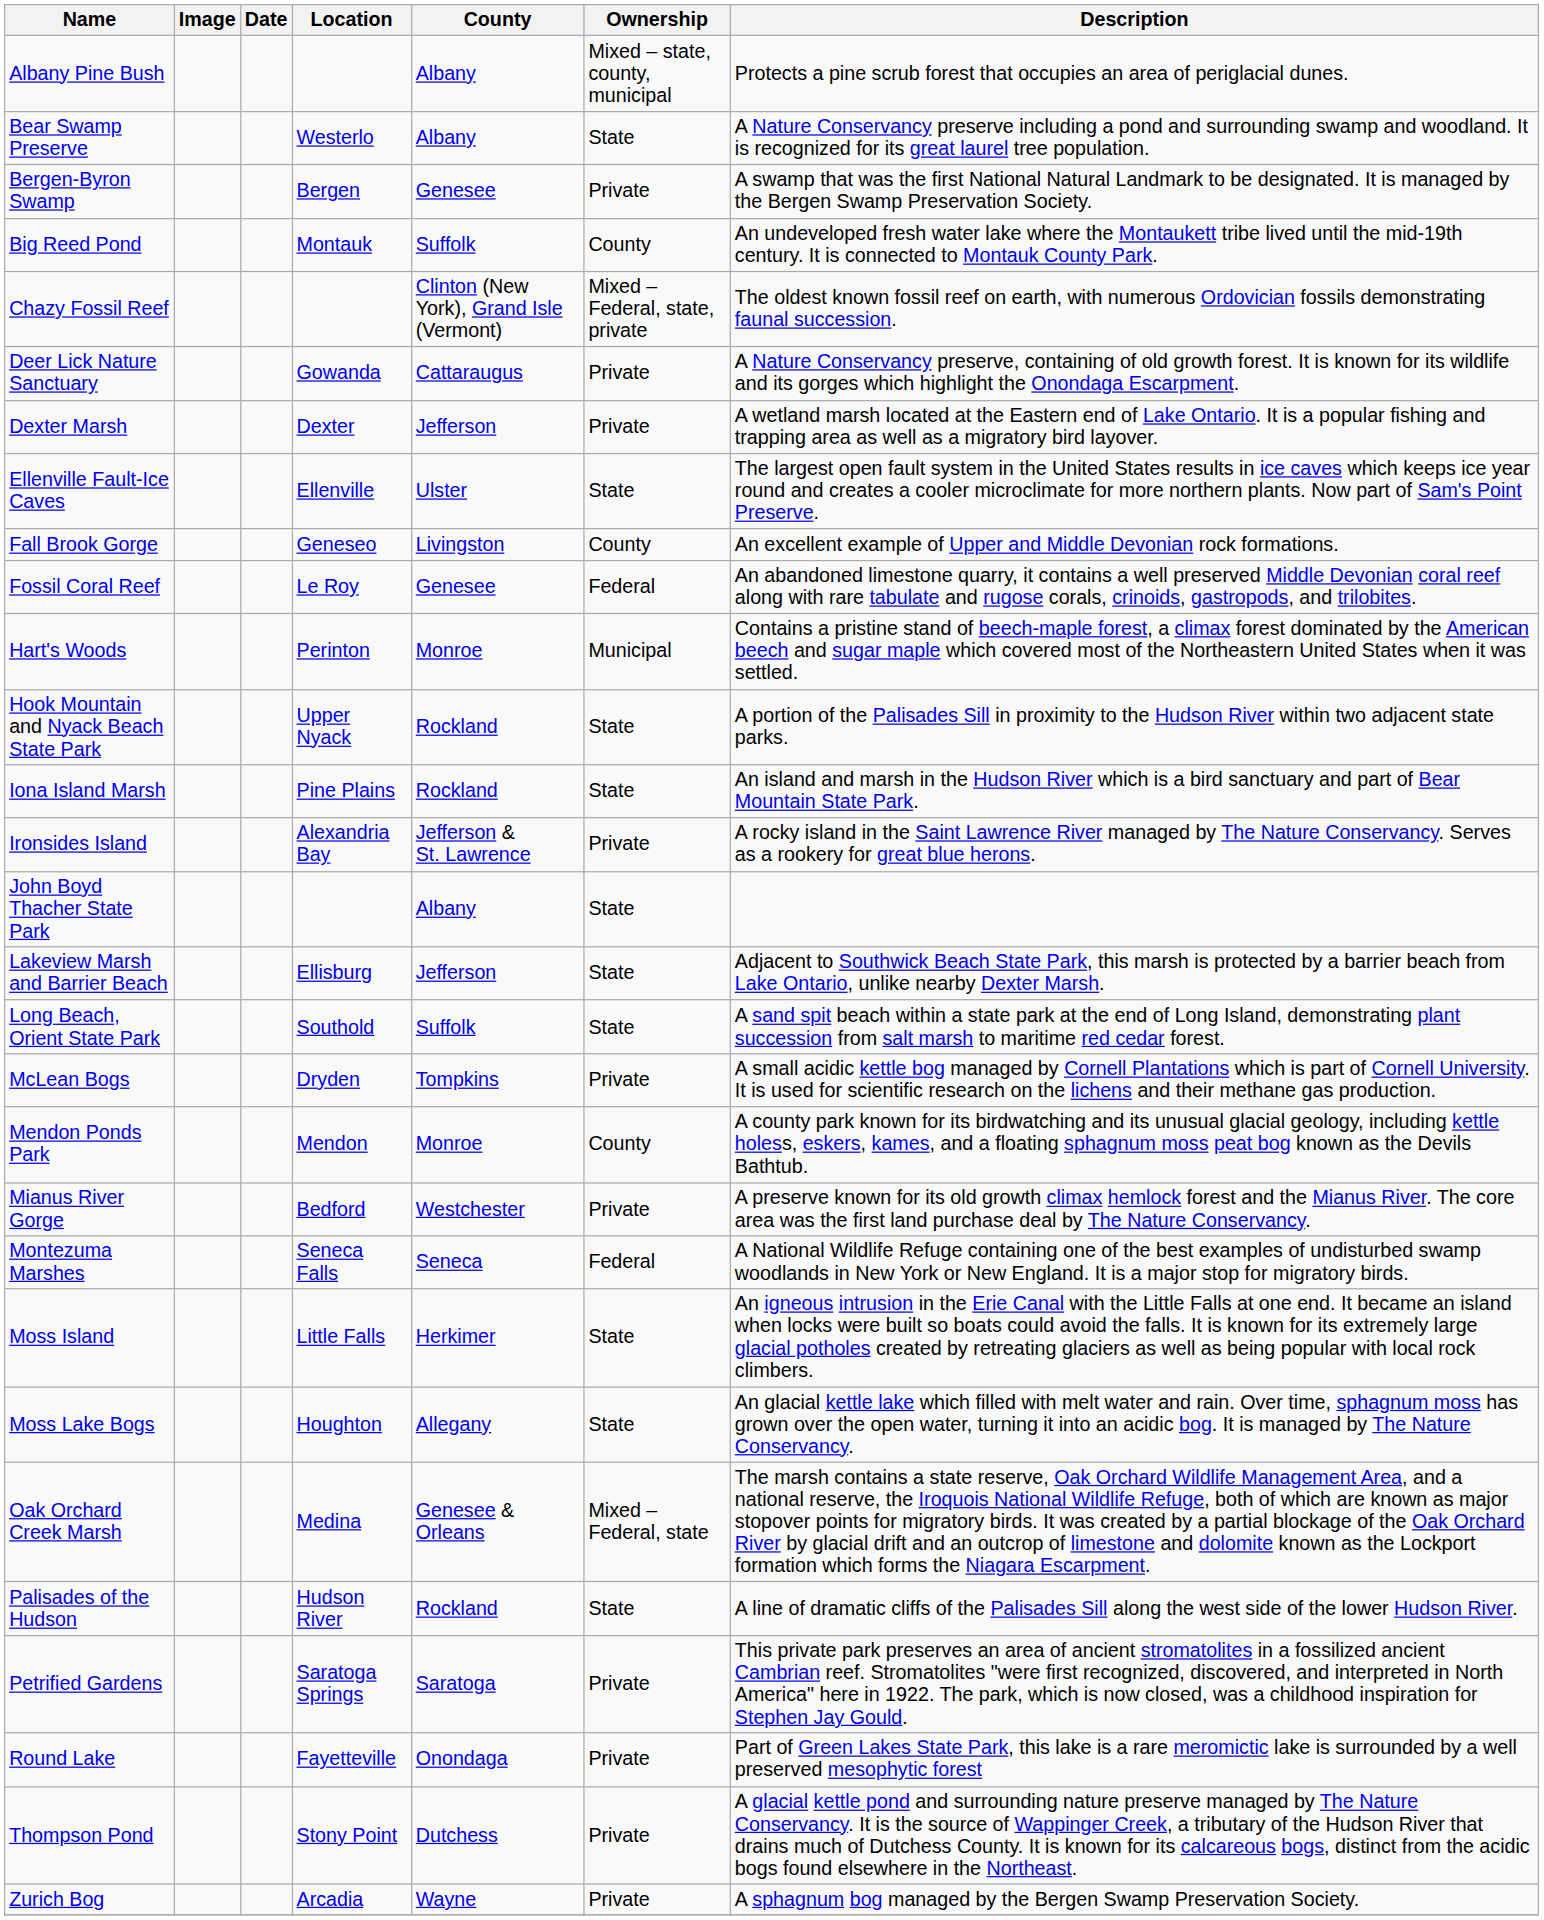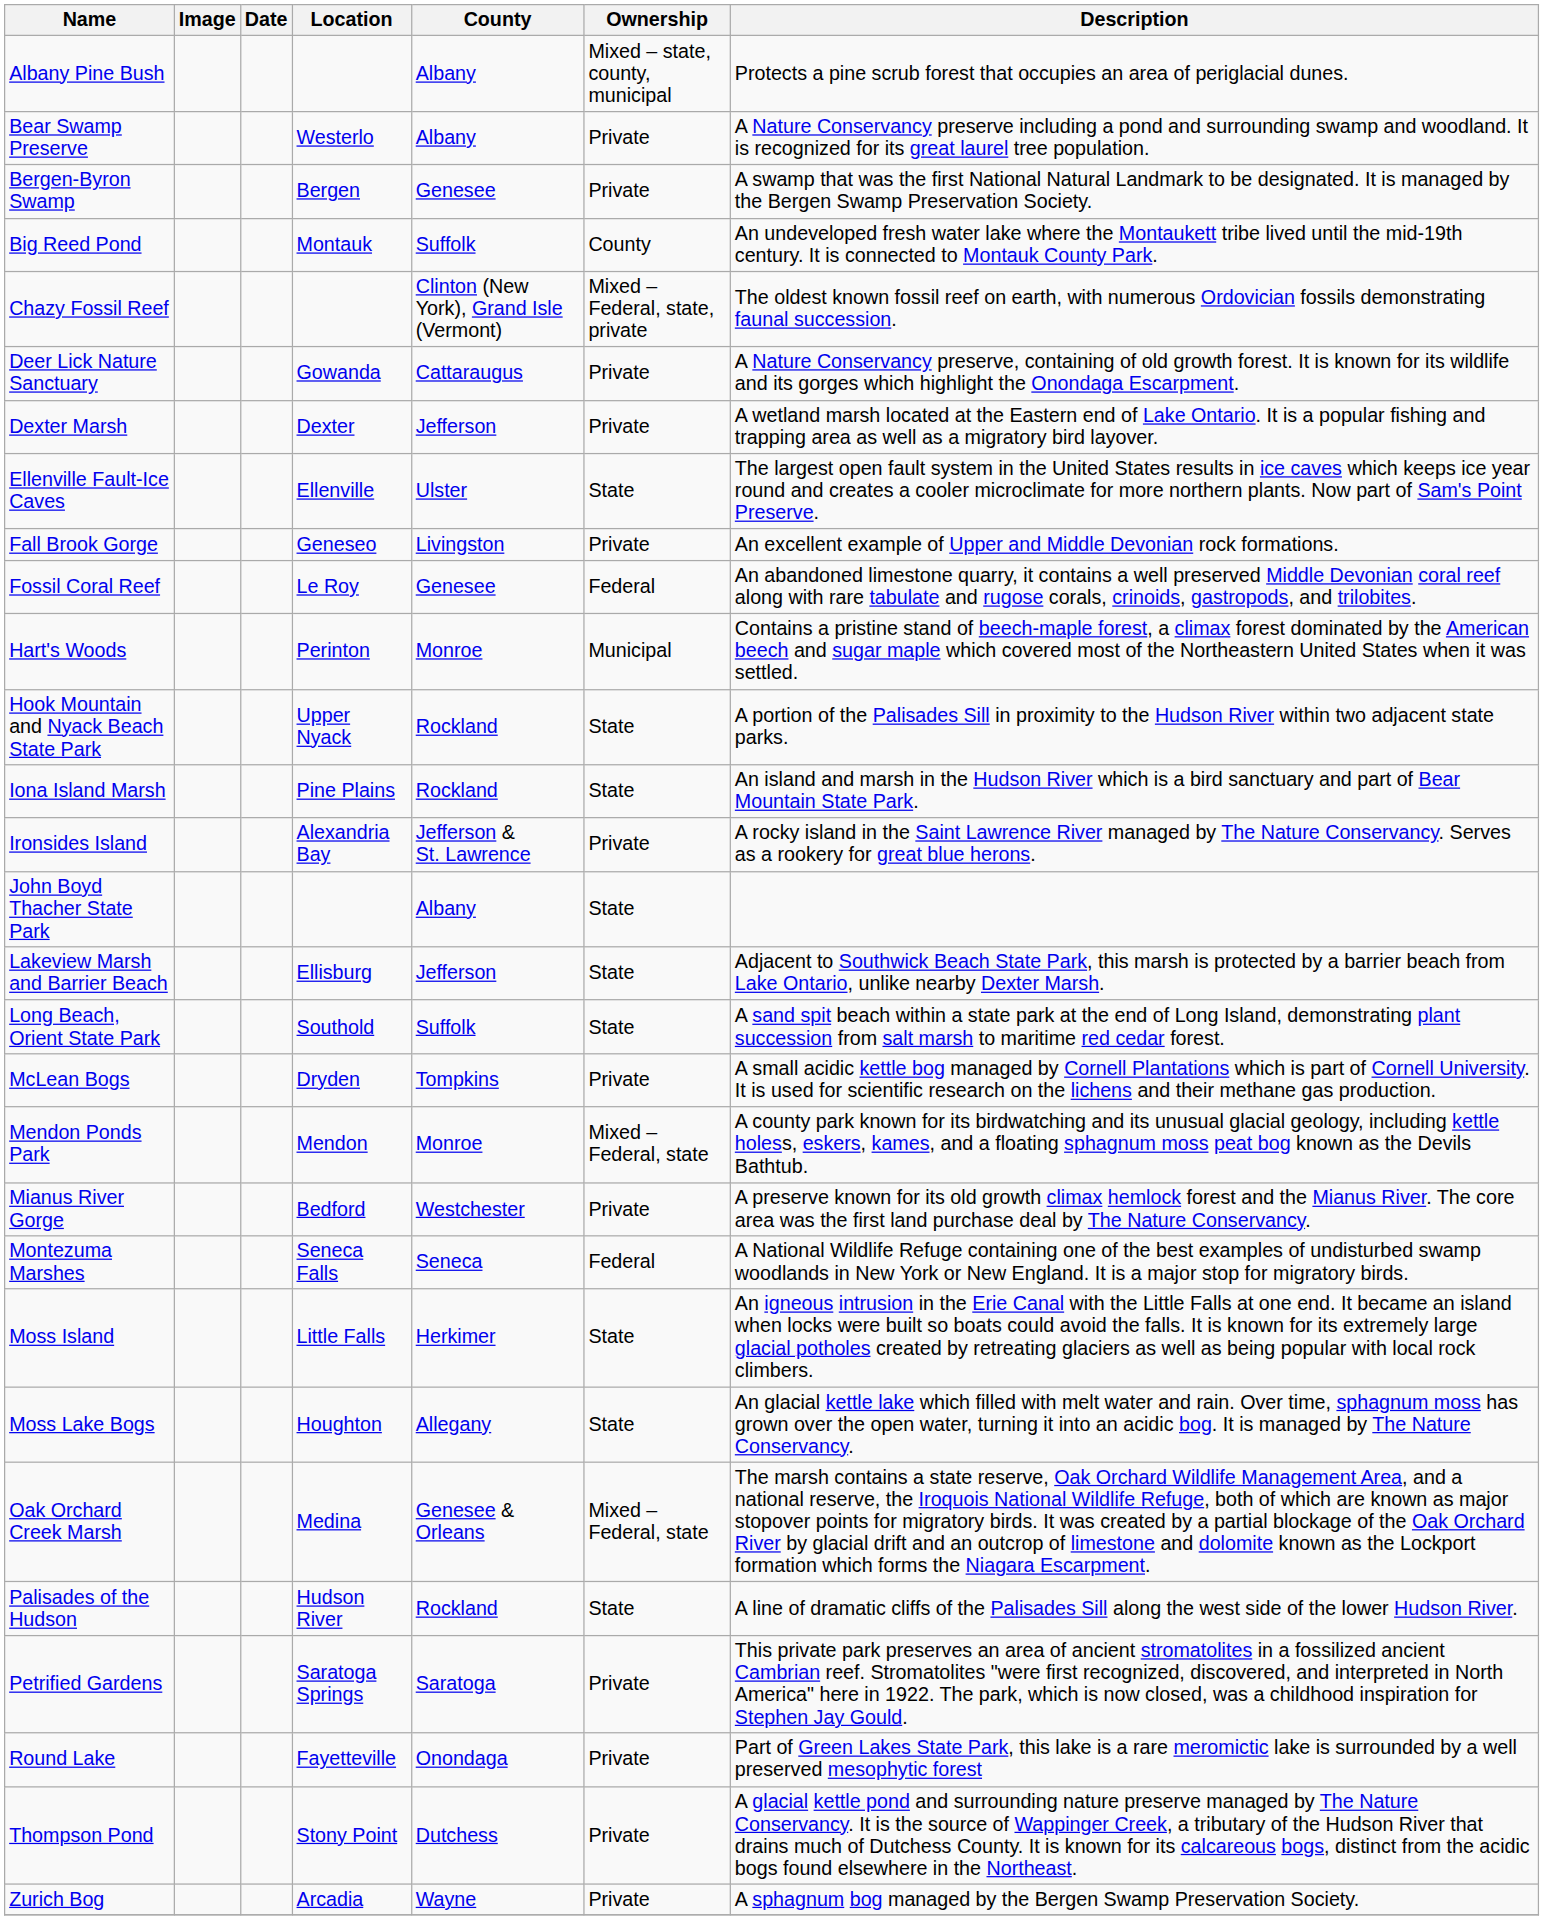Bear Swamp Preserve | Ownership: State -> Private
Fall Brook Gorge | Ownership: County -> Private
Mendon Ponds Park | Ownership: County -> Mixed – Federal, state
